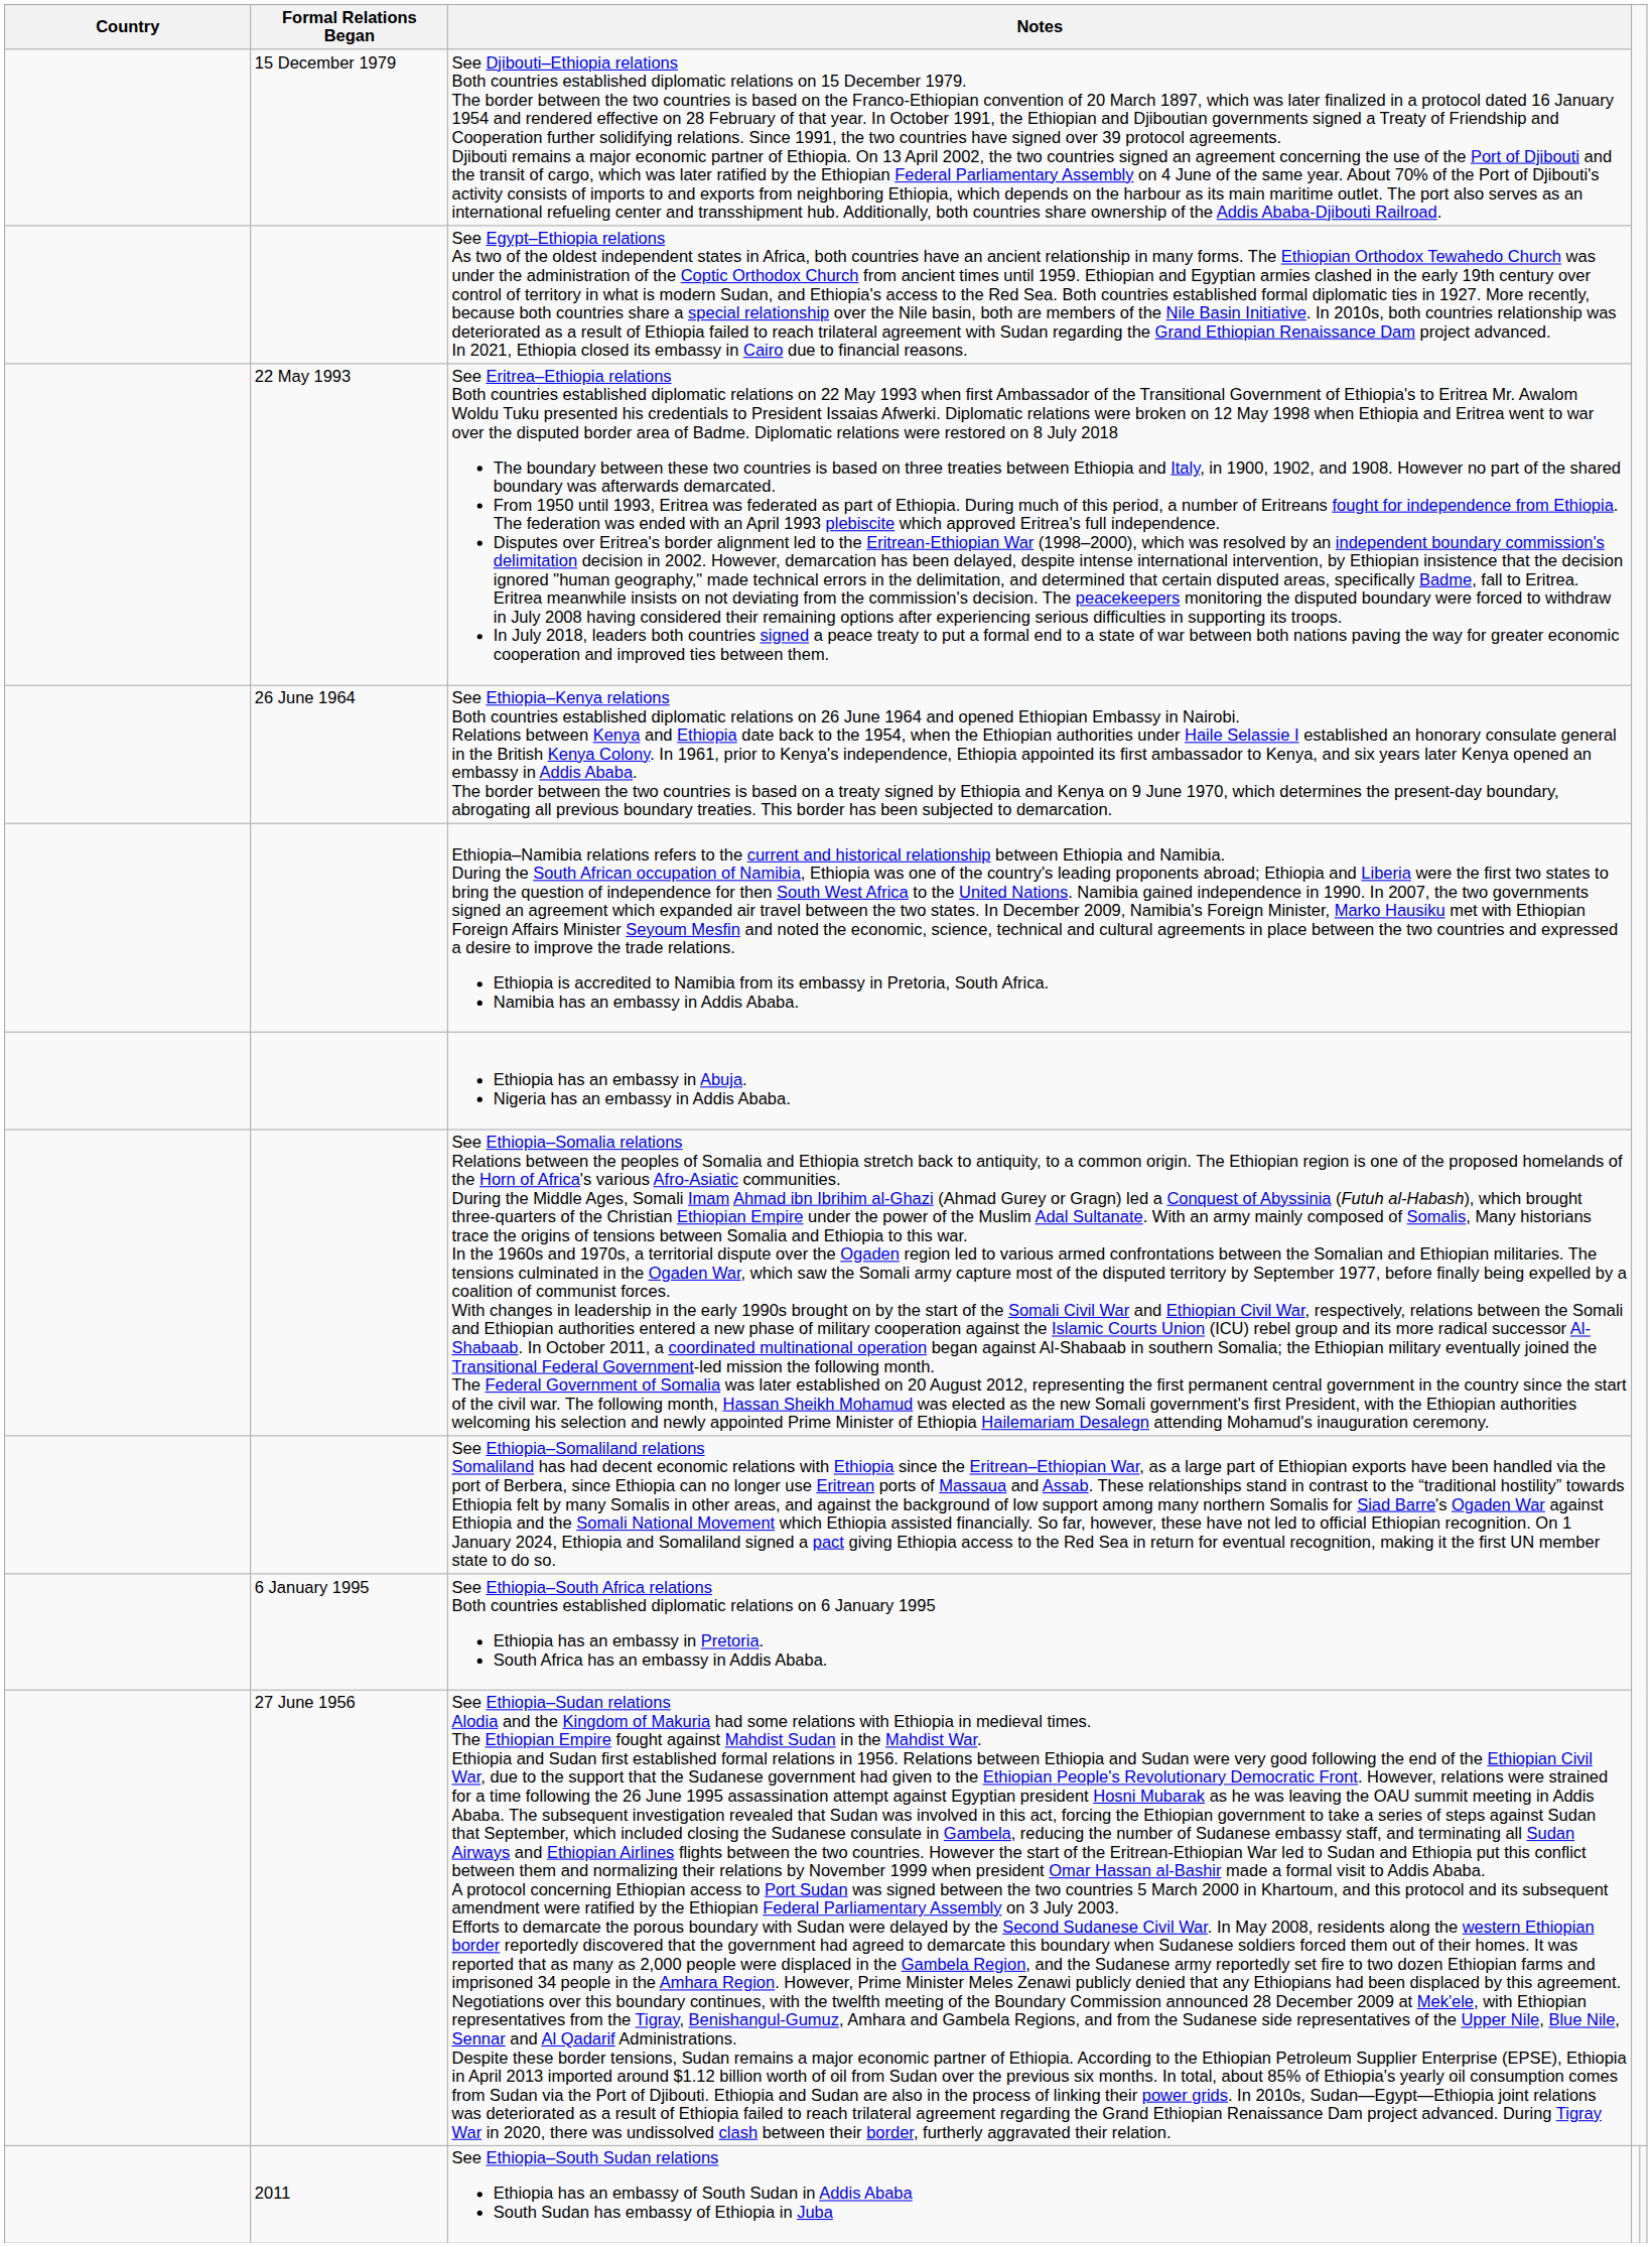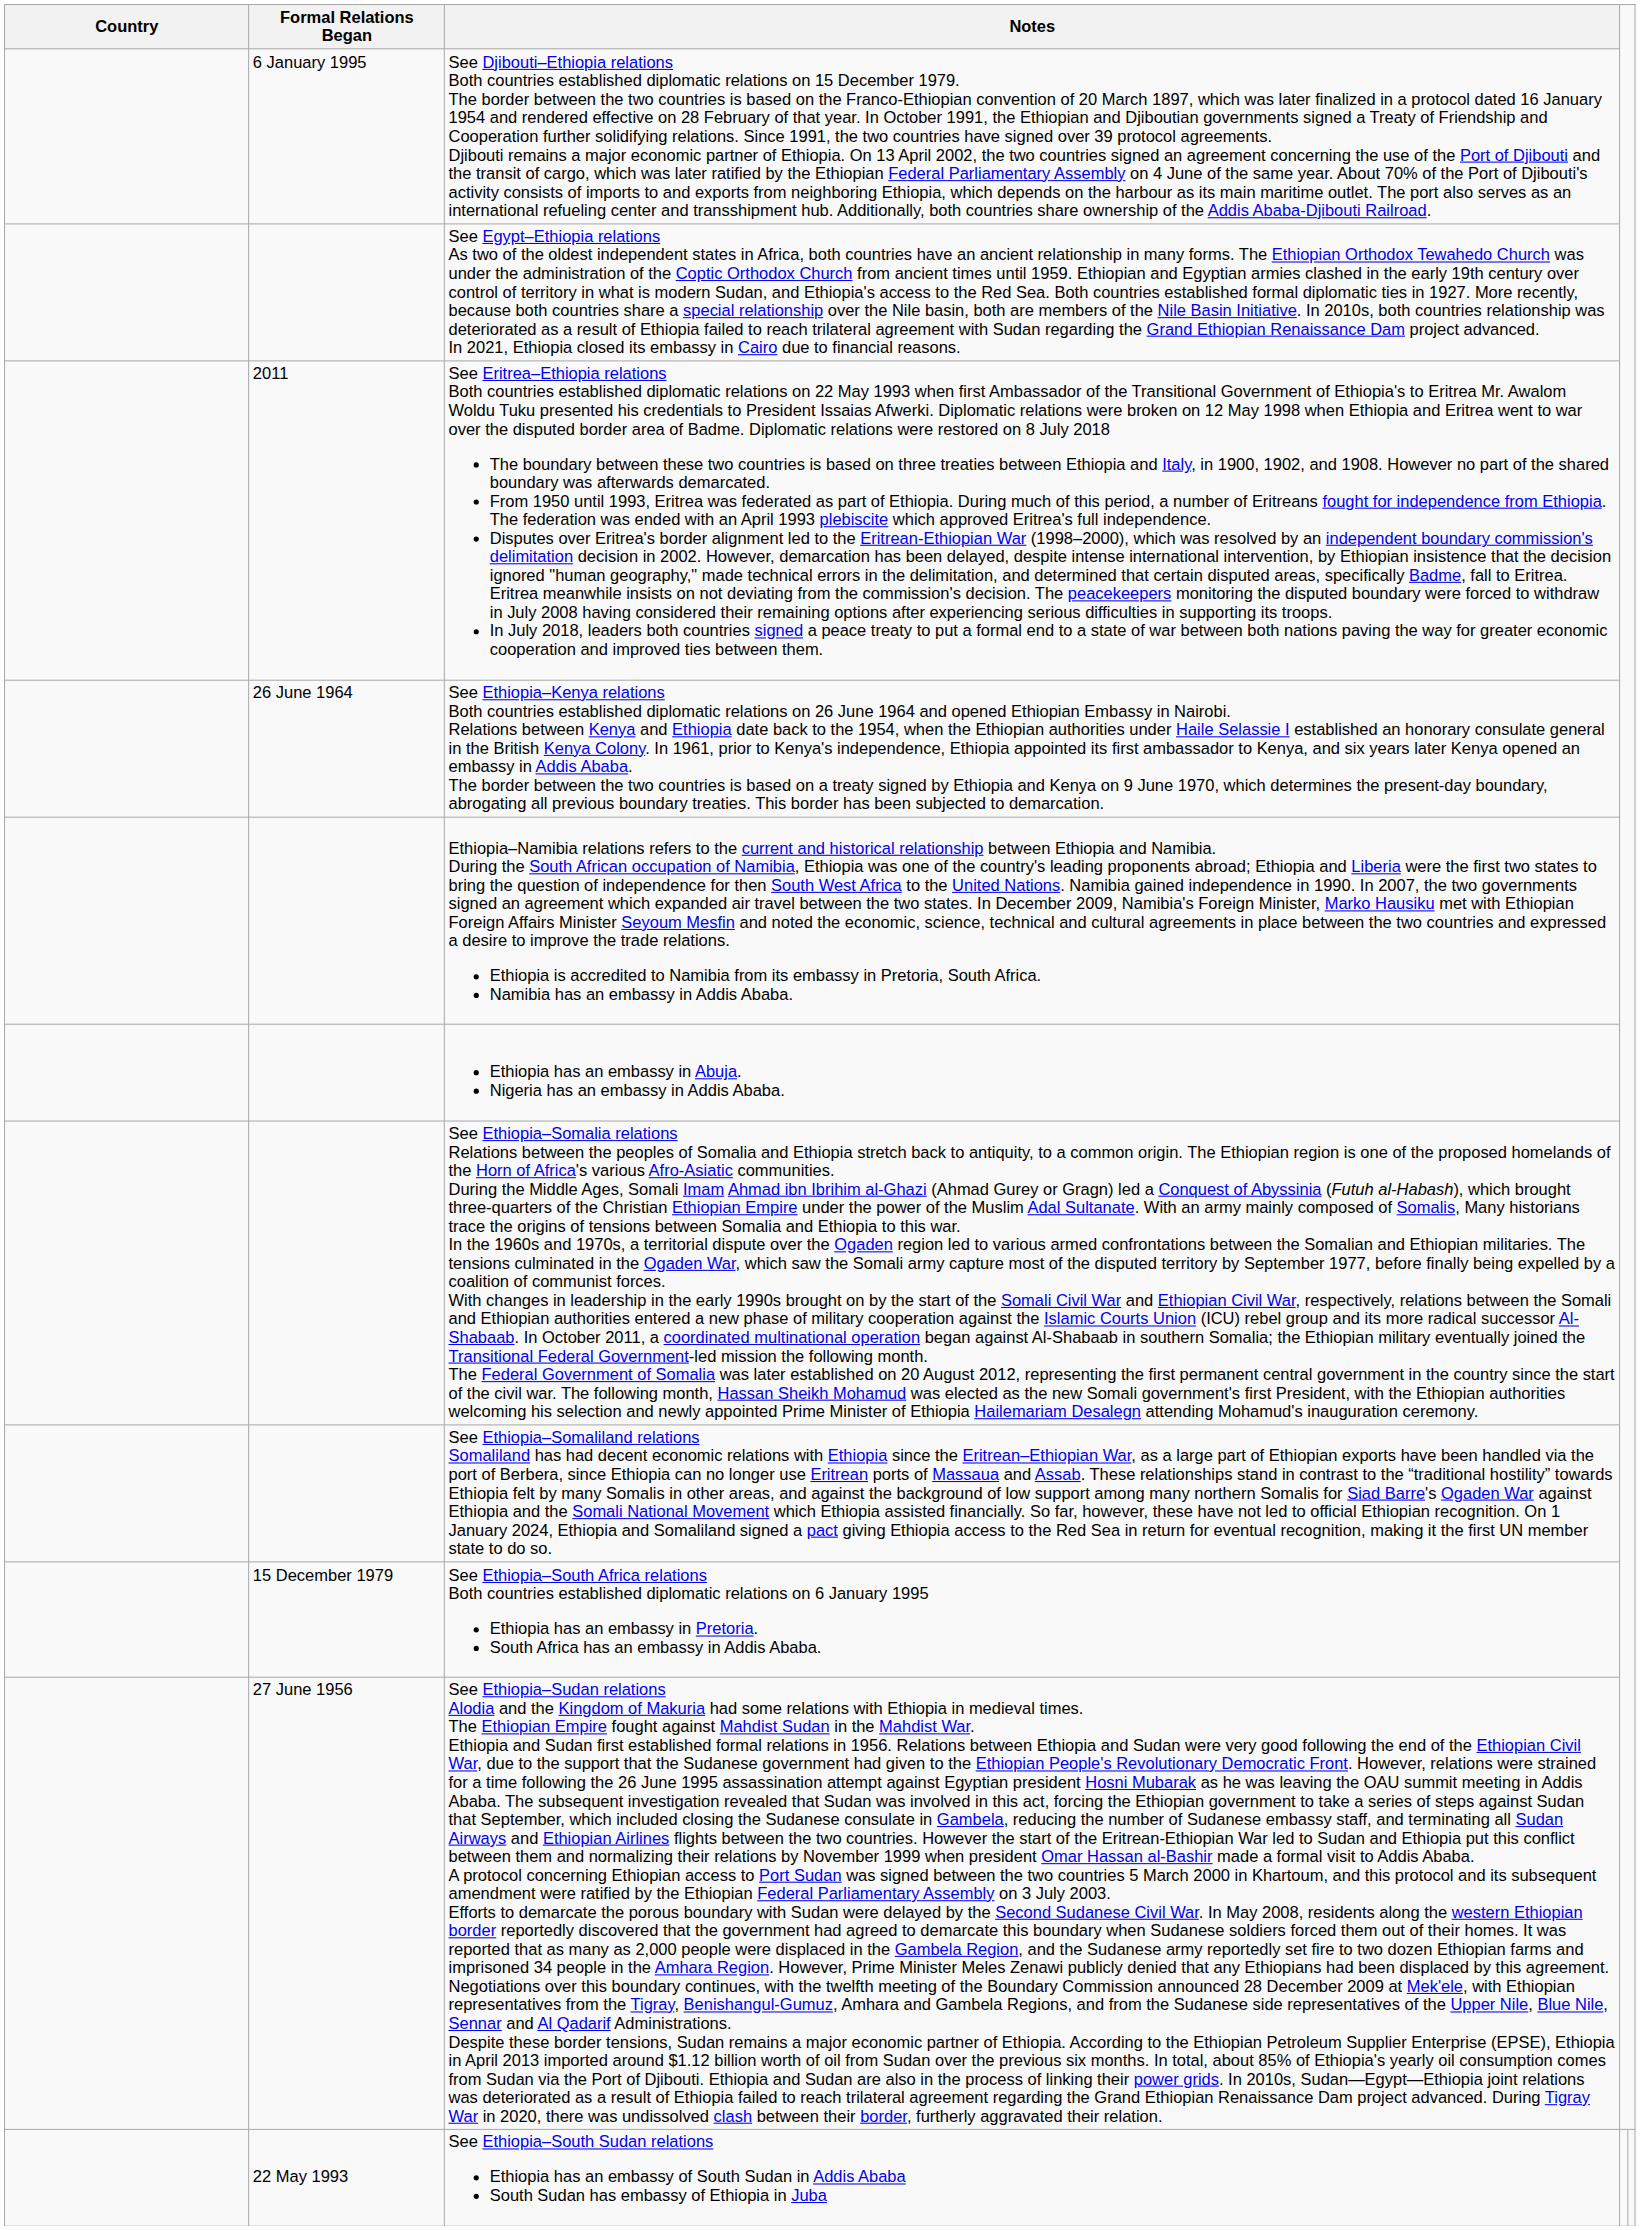row 2 | Formal Relations Began: 15 December 1979 -> 6 January 1995
row 4 | Formal Relations Began: 22 May 1993 -> 2011
row 10 | Formal Relations Began: 6 January 1995 -> 15 December 1979
row 12 | Formal Relations Began: 2011 -> 22 May 1993
